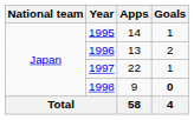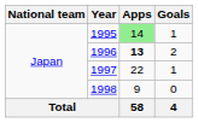1995 | Apps: no background -> lightgreen background
1996 | Apps: normal -> bold
1998 | Goals: bold -> normal
